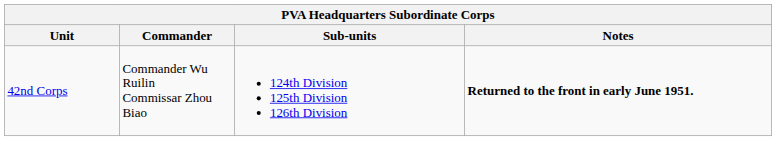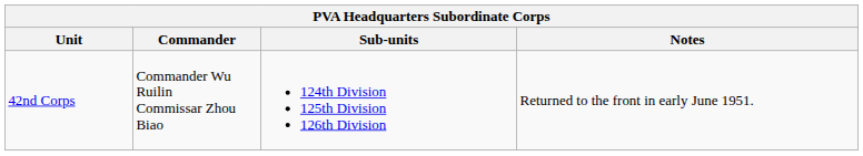42nd Corps | Notes: bold -> normal
